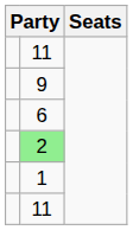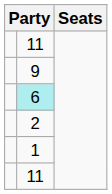6 | column 2: no background -> paleturquoise background
2 | column 2: lightgreen background -> no background
